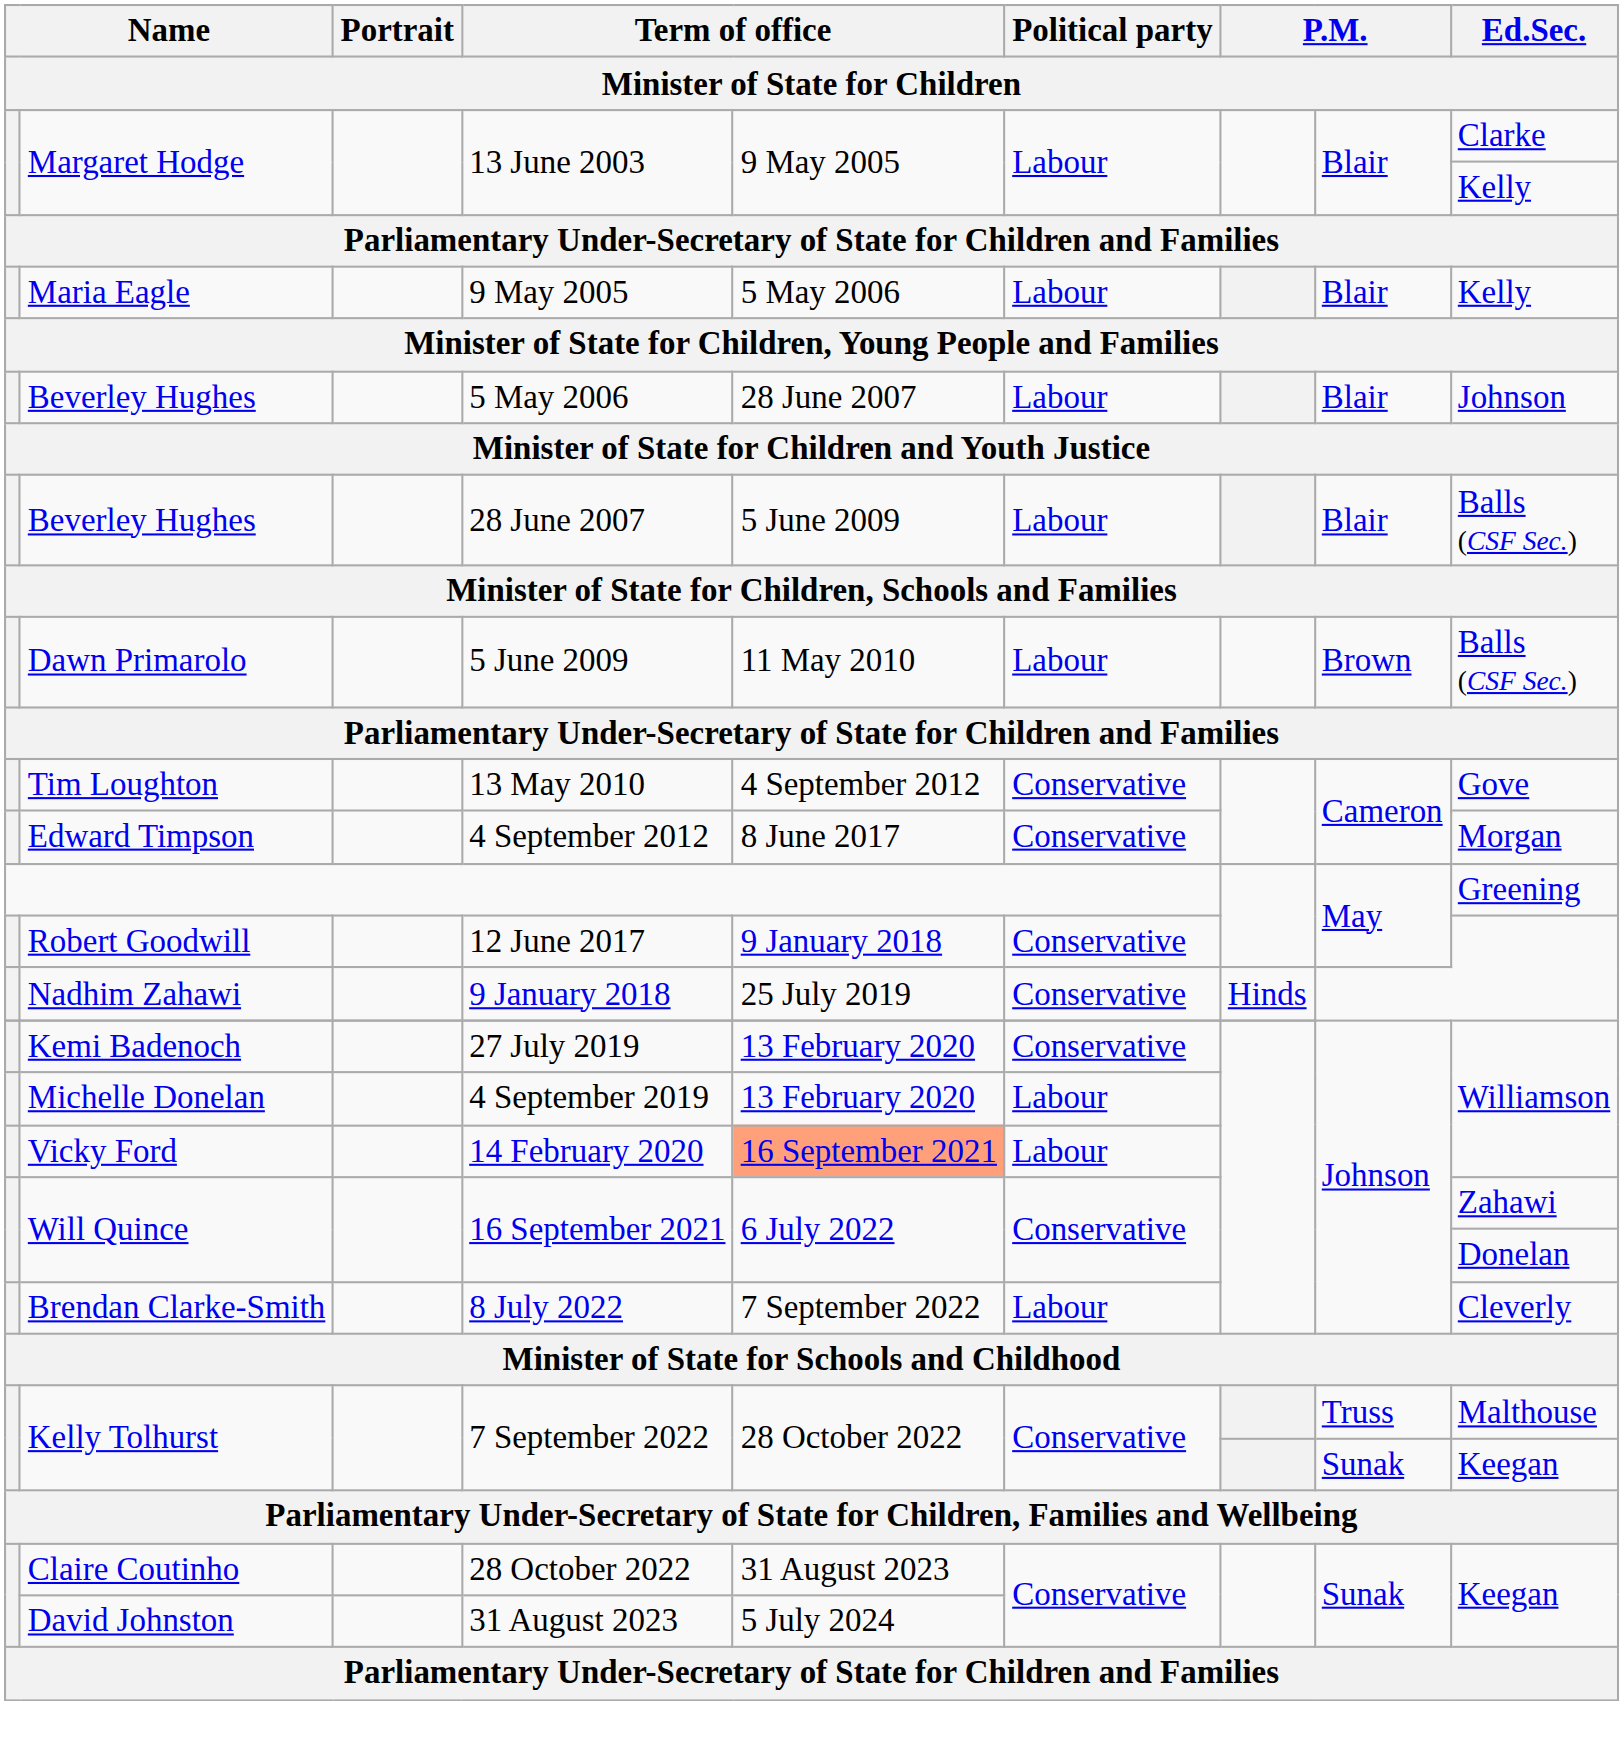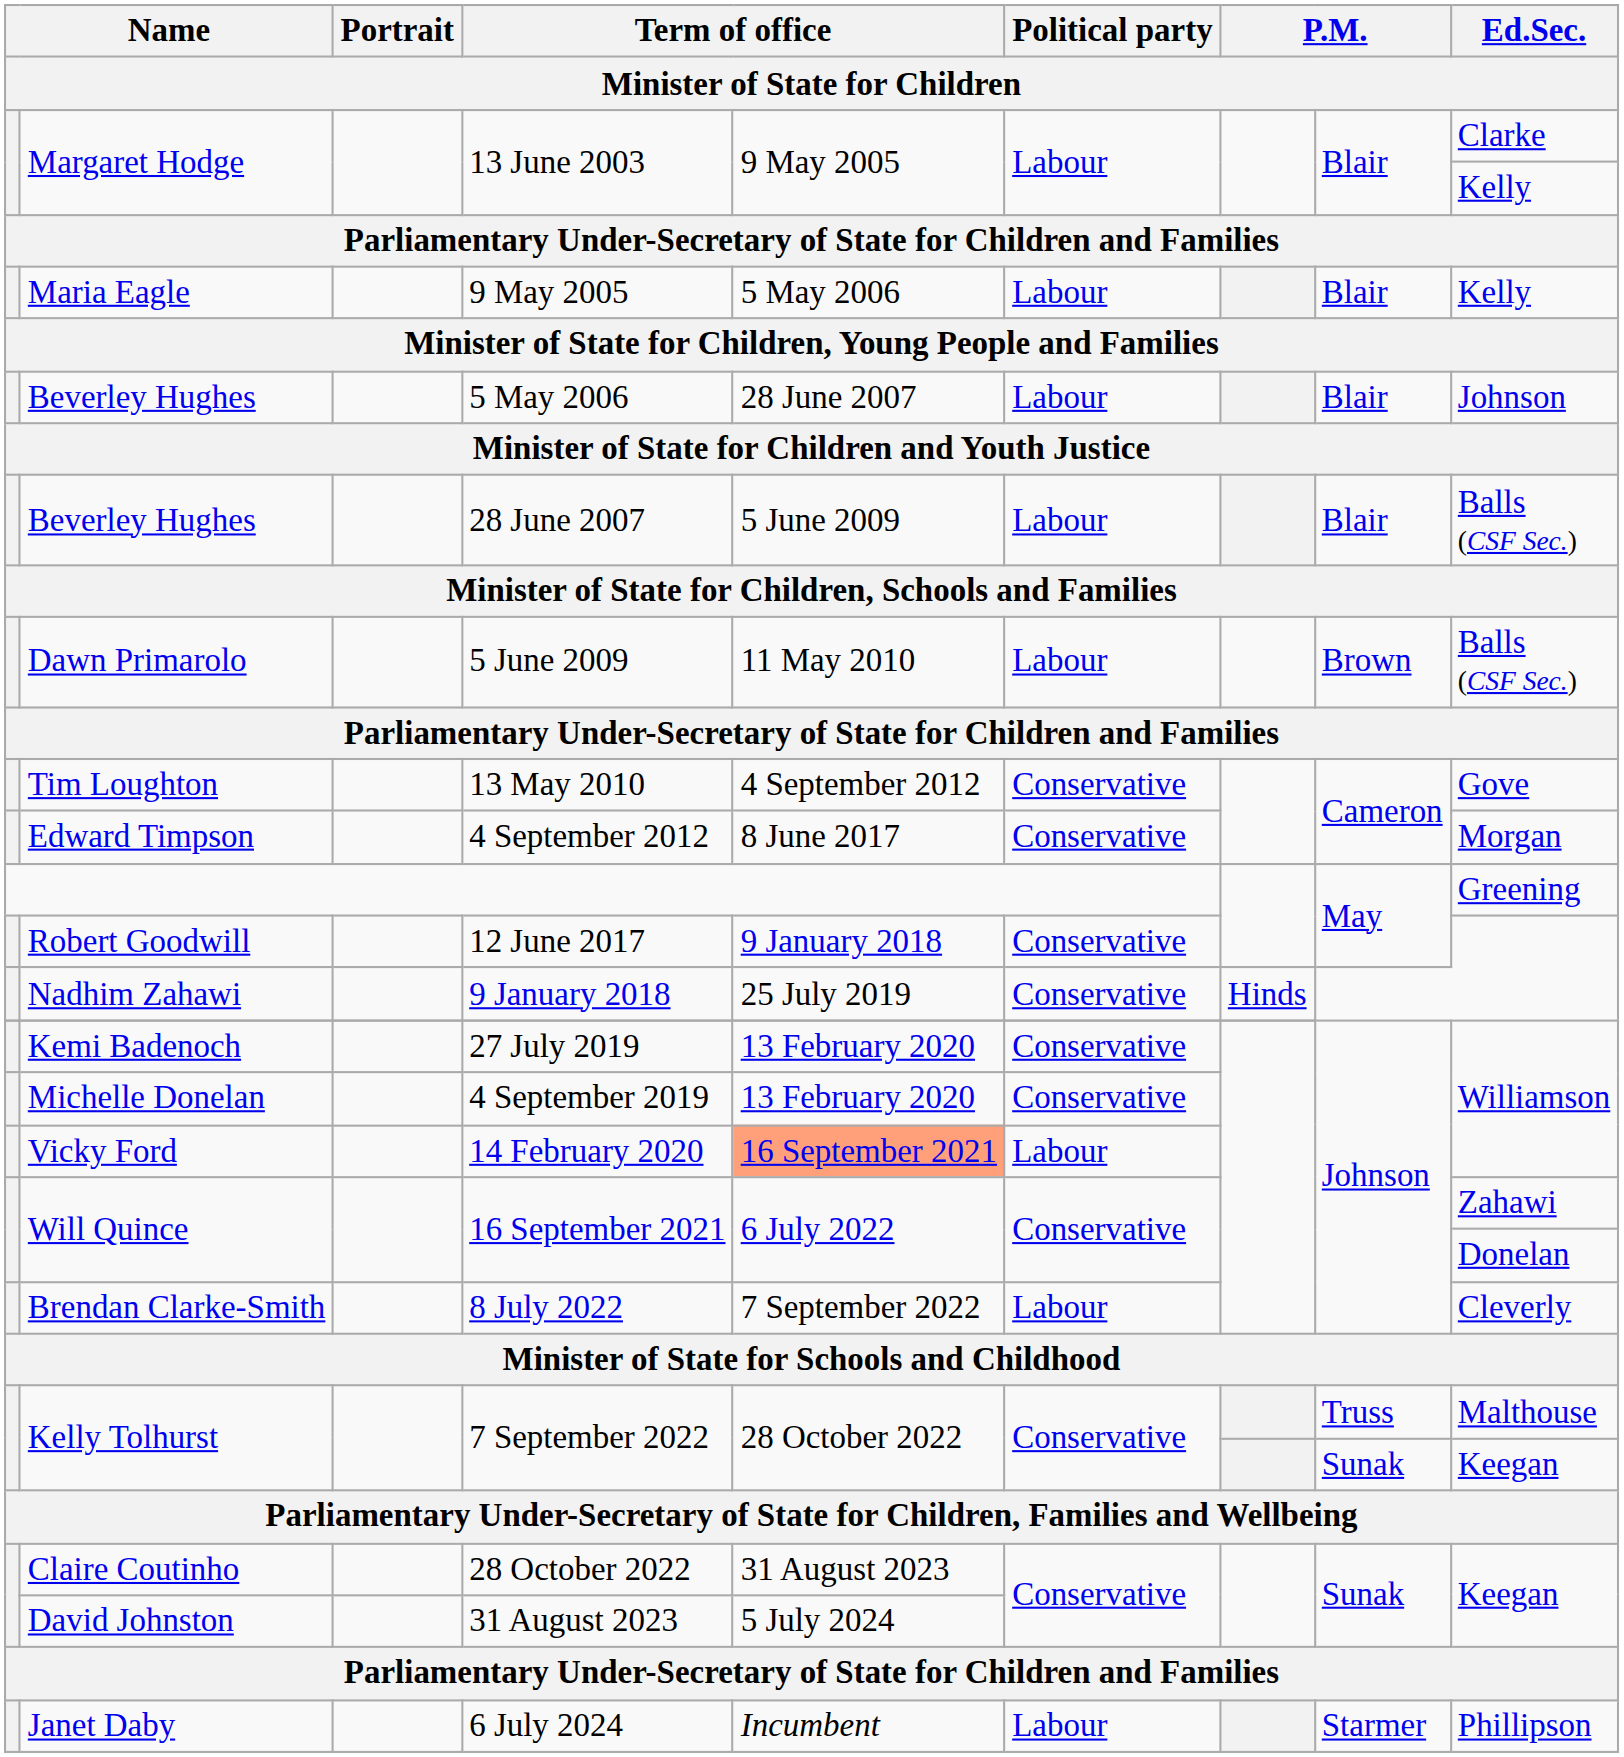4 September 2019 | Political party: Labour -> Conservative
+ row: Janet Daby | 6 July 2024 | Incumbent | Labour | Starmer | Phillipson
